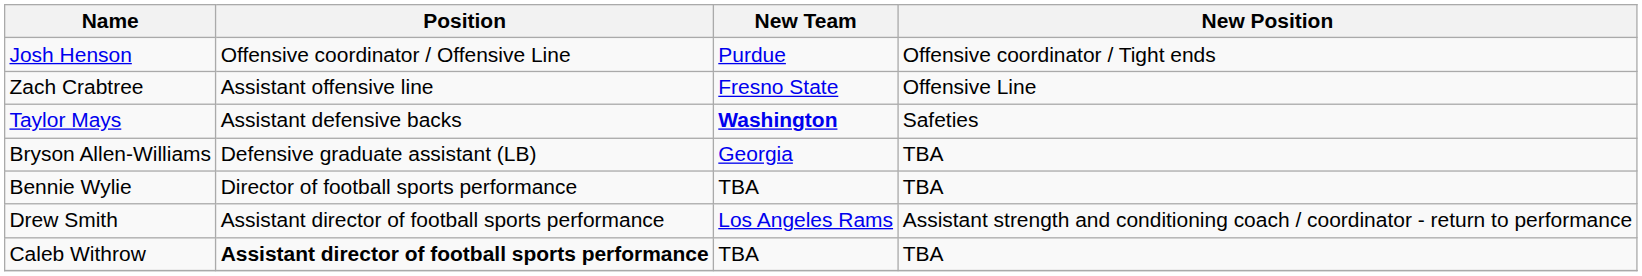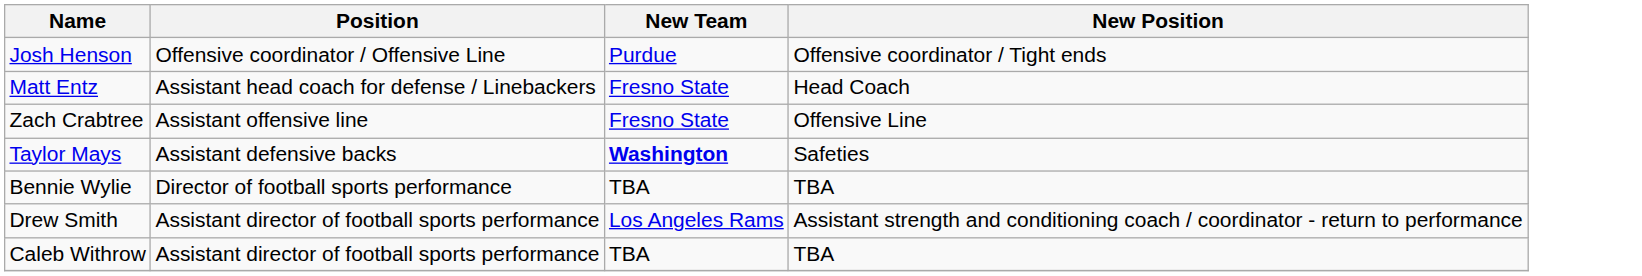+ row: Matt Entz | Assistant head coach for defense / Linebackers | Fresno State | Head Coach
- row: Bryson Allen-Williams | Defensive graduate assistant (LB) | Georgia | TBA
Caleb Withrow | Position: bold -> normal
